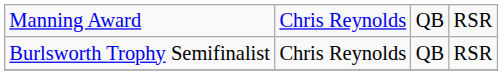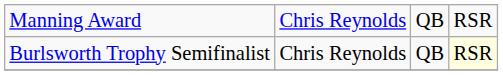Burlsworth Trophy Semifinalist | column 4: no background -> lightyellow background
